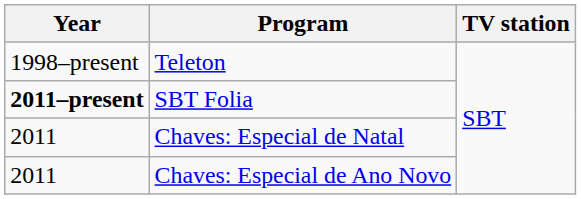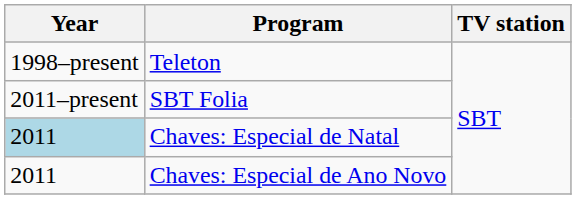SBT Folia | Year: bold -> normal
Chaves: Especial de Natal | Year: no background -> lightblue background
